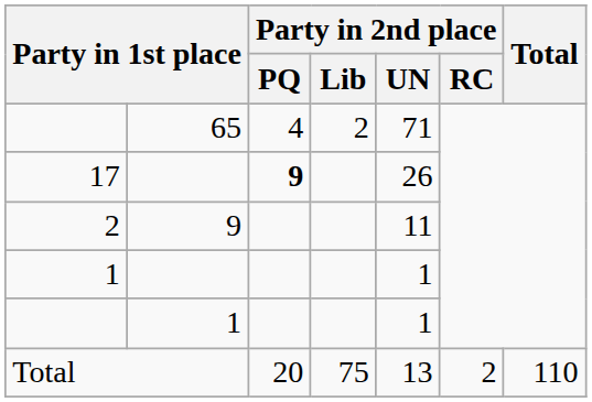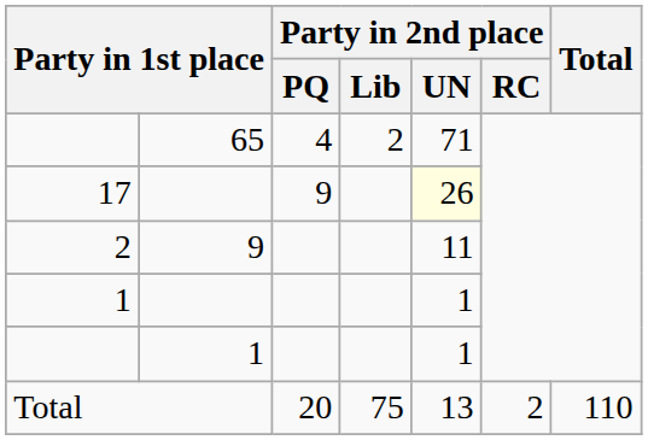17 | Party in 2nd place / PQ: bold -> normal
17 | Party in 2nd place / UN: no background -> lightyellow background
